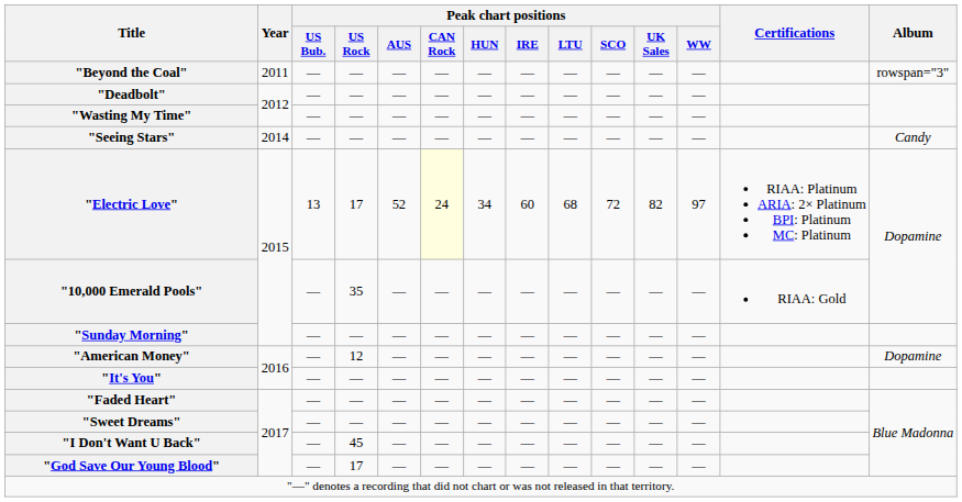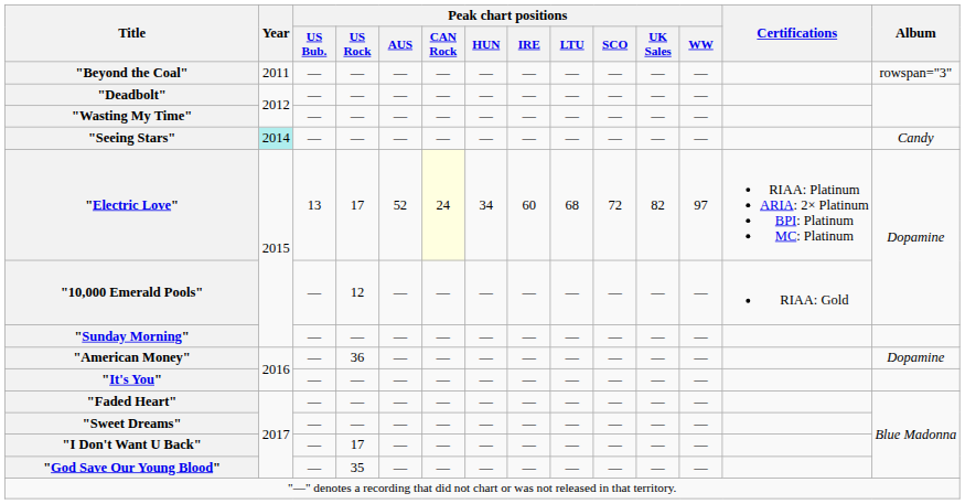"Seeing Stars" | Year: no background -> paleturquoise background
"10,000 Emerald Pools" | Peak chart positions / US Rock: 35 -> 12
"American Money" | Peak chart positions / US Rock: 12 -> 36
"I Don't Want U Back" | Peak chart positions / US Rock: 45 -> 17
"God Save Our Young Blood" | Peak chart positions / US Rock: 17 -> 35
